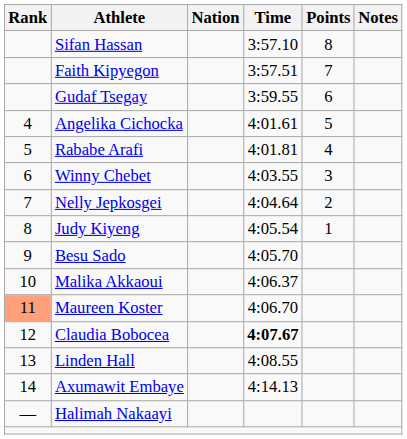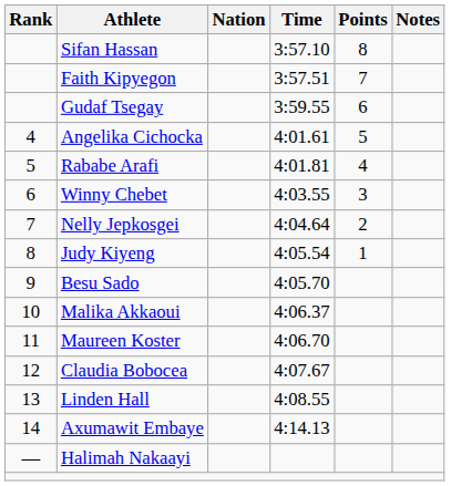Maureen Koster | Rank: lightsalmon background -> no background
Claudia Bobocea | Time: bold -> normal
